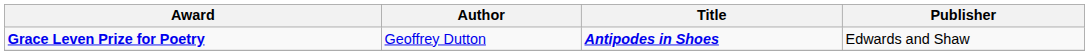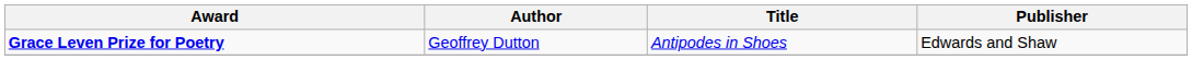Grace Leven Prize for Poetry | Title: bold -> normal
